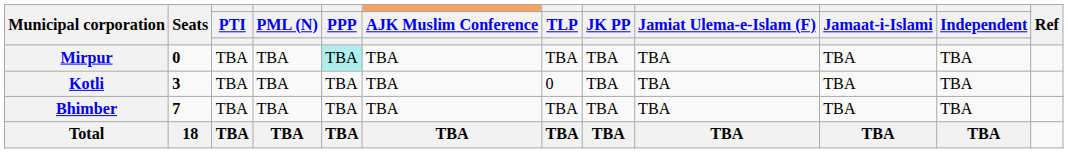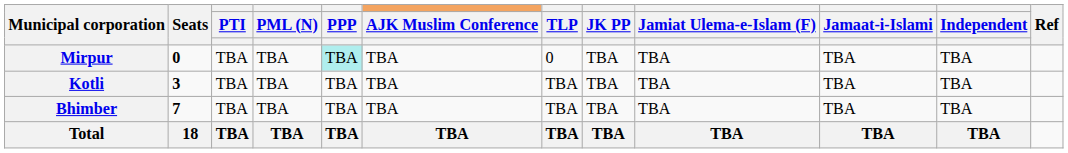Mirpur | TLP: TBA -> 0
Kotli | TLP: 0 -> TBA
